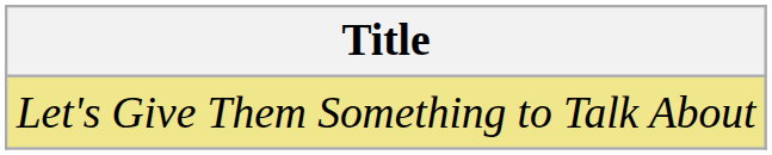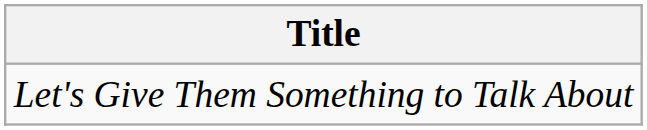row 2 | column 1: khaki background -> no background
